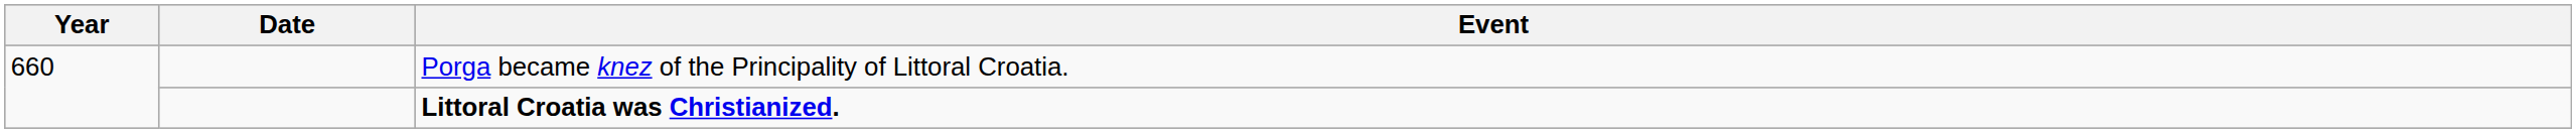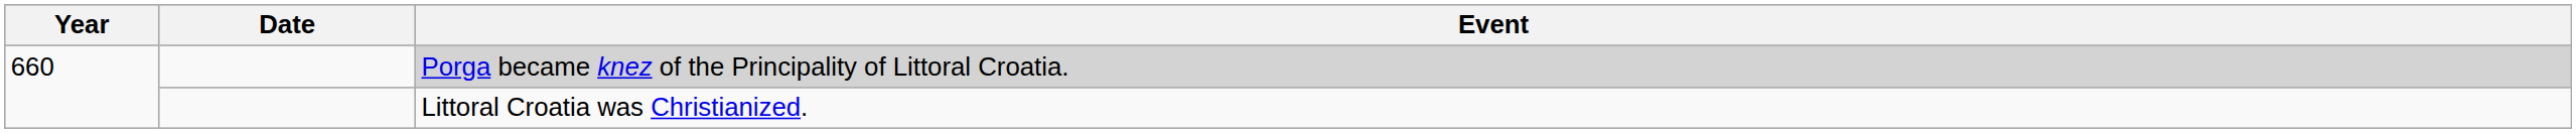Porga became knez of the Principality of Littoral Croatia. | Event: no background -> lightgrey background
Littoral Croatia was Christianized. | Event: bold -> normal
